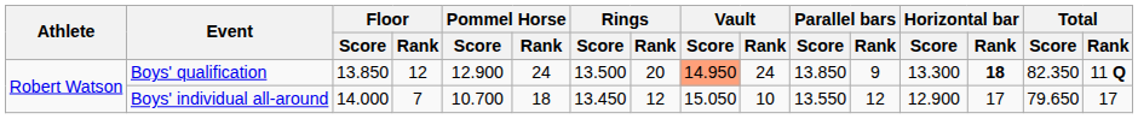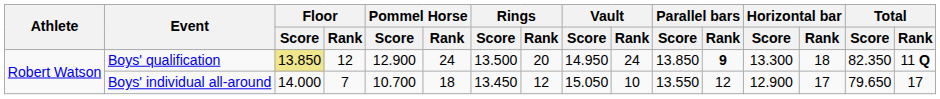Boys' qualification | Floor / Score: no background -> khaki background
Boys' qualification | Vault / Score: lightsalmon background -> no background
Boys' qualification | Parallel bars / Rank: normal -> bold
Boys' qualification | Horizontal bar / Rank: bold -> normal
